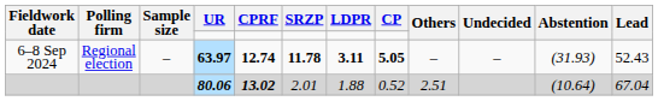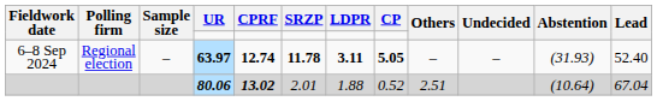6–8 Sep 2024 | Lead: 52.43 -> 52.40
